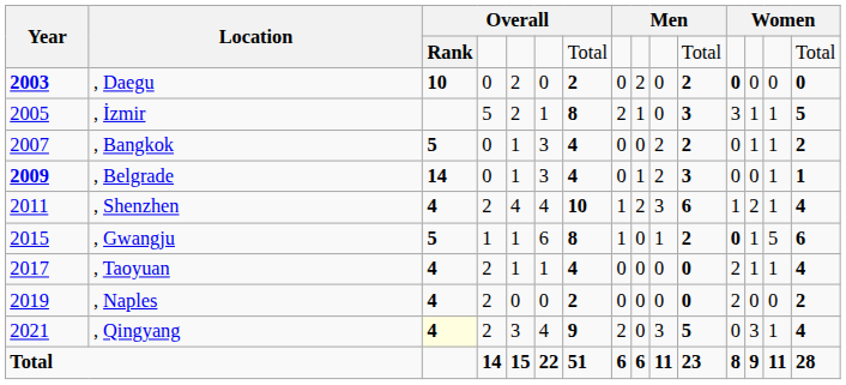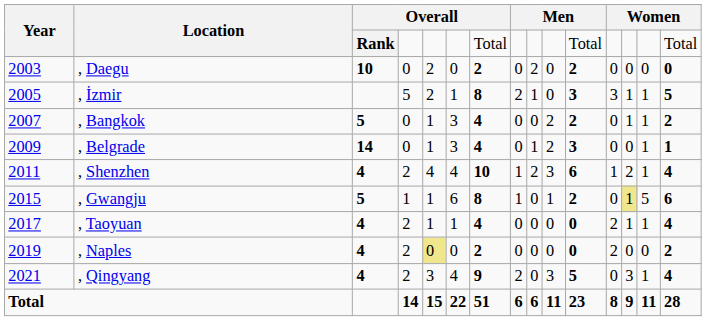, Daegu | Year: bold -> normal
, Daegu | column 12: bold -> normal
, Belgrade | Year: bold -> normal
, Gwangju | column 12: bold -> normal
, Gwangju | column 13: no background -> khaki background
, Naples | column 5: no background -> khaki background
, Qingyang | column 3: lightyellow background -> no background
